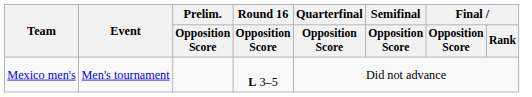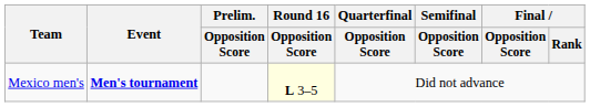Mexico men's | Event: normal -> bold
Mexico men's | Round 16 / Opposition Score: no background -> lightyellow background
